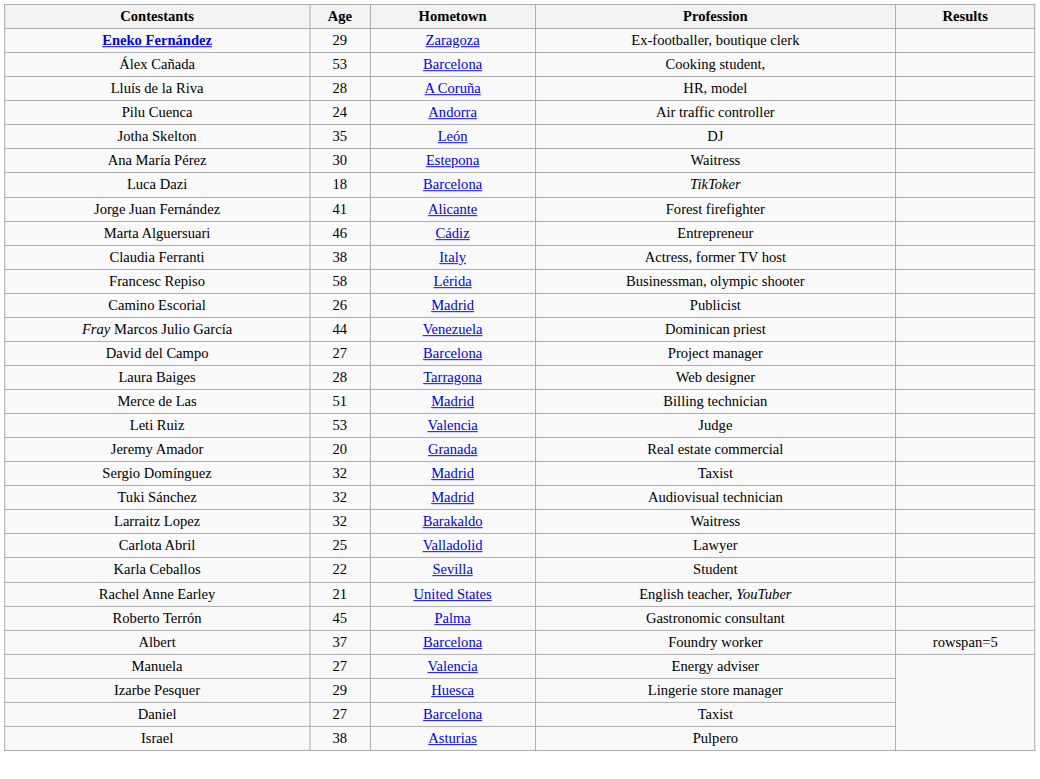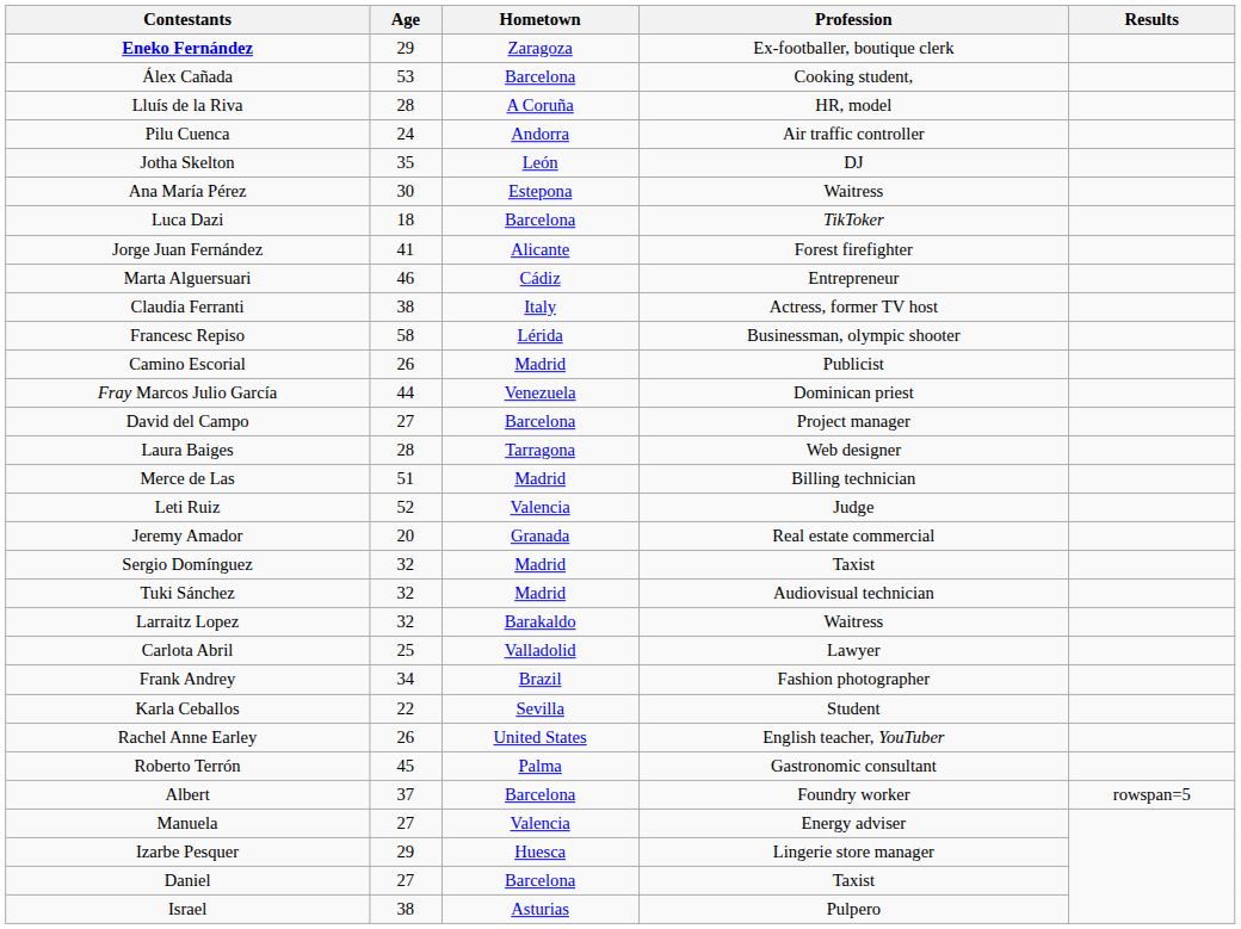Leti Ruiz | Age: 53 -> 52
+ row: Frank Andrey | 34 | Brazil | Fashion photographer
Rachel Anne Earley | Age: 21 -> 26
